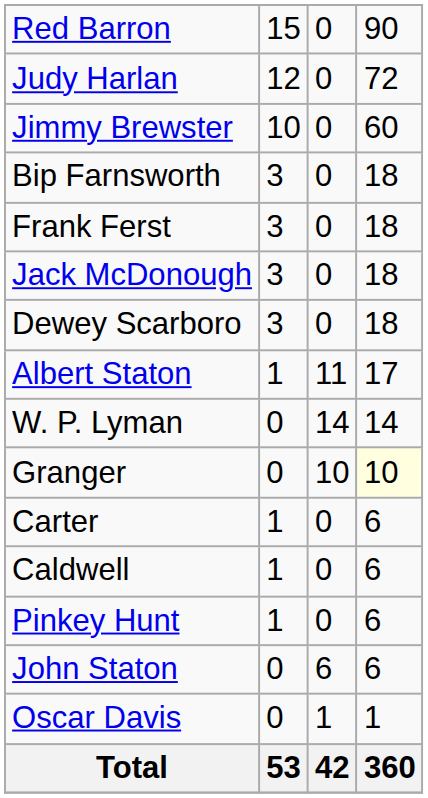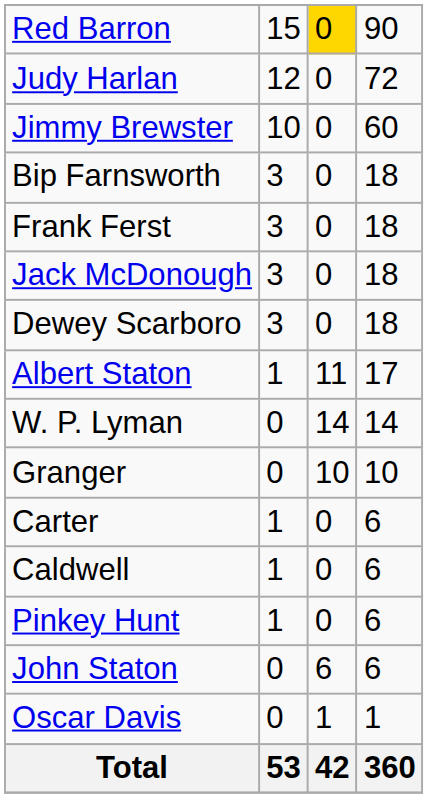Red Barron | column 3: no background -> gold background
Granger | column 4: lightyellow background -> no background
